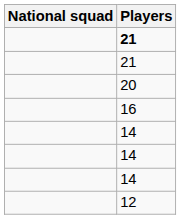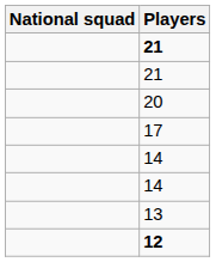row 5 | Players: 16 -> 17
row 8 | Players: 14 -> 13
row 9 | Players: normal -> bold
